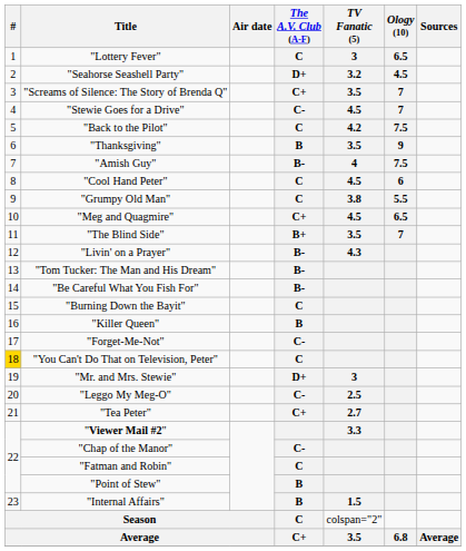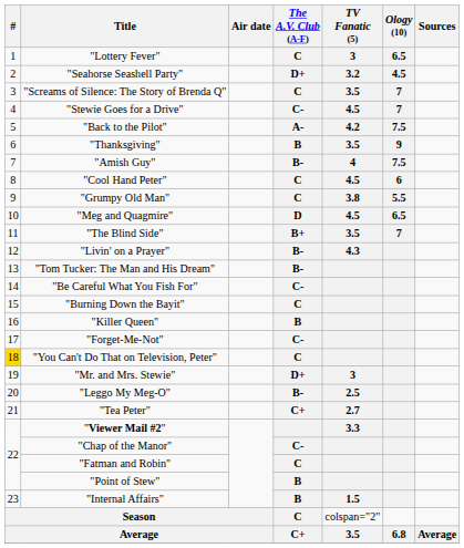"Screams of Silence: The Story of Brenda Q" | The A.V. Club (A-F): C+ -> C
"Back to the Pilot" | The A.V. Club (A-F): C -> A-
"Meg and Quagmire" | The A.V. Club (A-F): C+ -> D
"Be Careful What You Fish For" | The A.V. Club (A-F): B- -> C-
"Leggo My Meg-O" | The A.V. Club (A-F): C- -> B-
